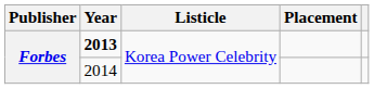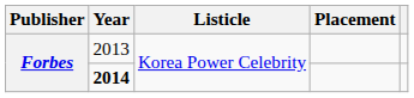2013 | Year: bold -> normal
2014 | Year: normal -> bold
